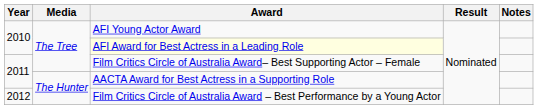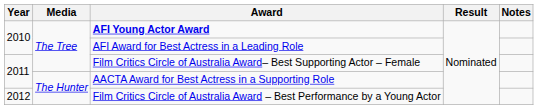AFI Young Actor Award | Award: normal -> bold
AFI Award for Best Actress in a Leading Role | Award: lightyellow background -> no background
